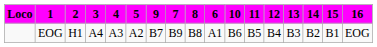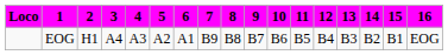columns swapped: 6 <-> 9
